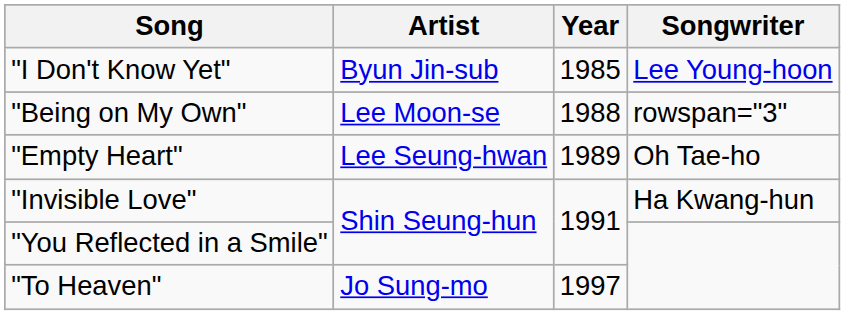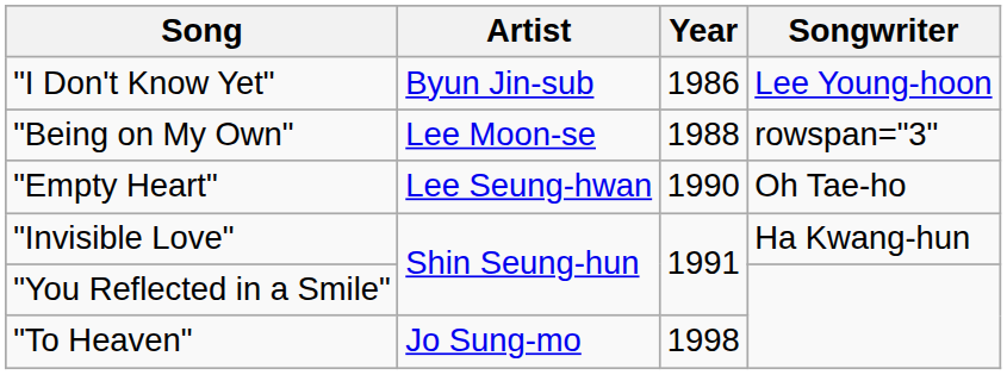"I Don't Know Yet" | Year: 1985 -> 1986
"Empty Heart" | Year: 1989 -> 1990
"To Heaven" | Year: 1997 -> 1998
